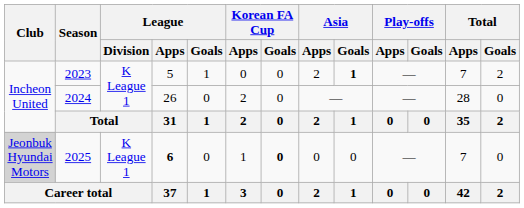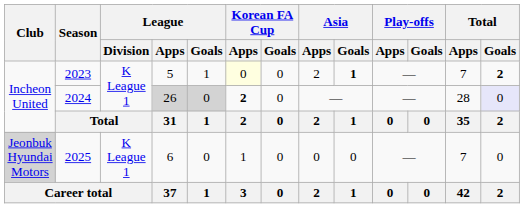2023 | Korean FA Cup / Apps: no background -> lightyellow background
2023 | Total / Goals: normal -> bold
2024 | League / Apps: no background -> lightgrey background
2024 | League / Goals: no background -> lightgrey background
2024 | Korean FA Cup / Apps: normal -> bold
2024 | Total / Goals: no background -> lavender background
2025 | League / Apps: bold -> normal
2025 | Korean FA Cup / Goals: bold -> normal
